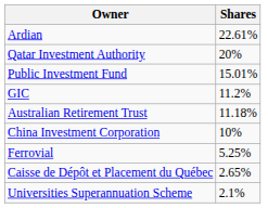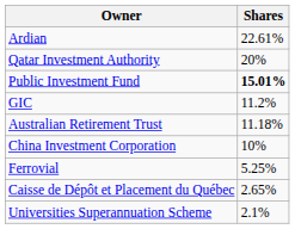Public Investment Fund | Shares: normal -> bold
